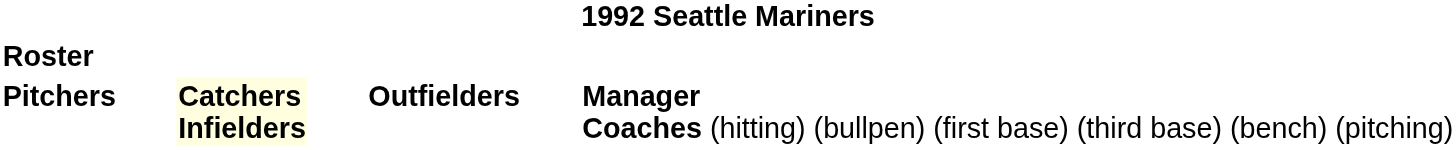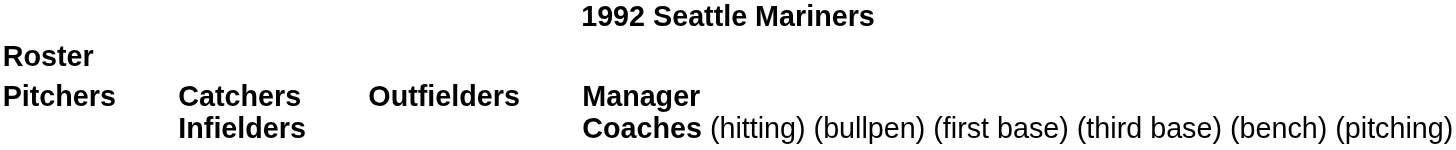Pitchers | column 2: lightyellow background -> no background
